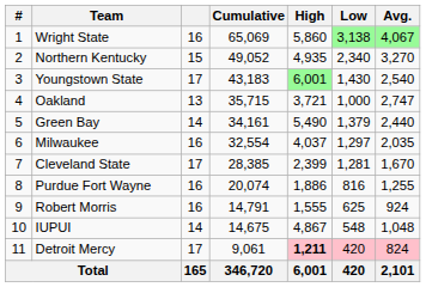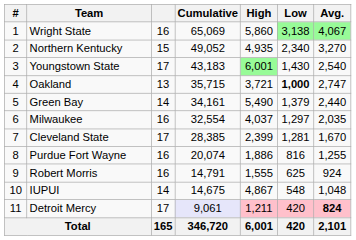Oakland | Low: normal -> bold
Detroit Mercy | Cumulative: no background -> lavender background
Detroit Mercy | High: bold -> normal
Detroit Mercy | Avg.: normal -> bold
